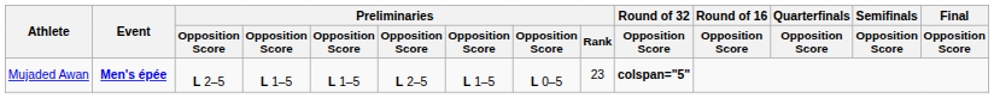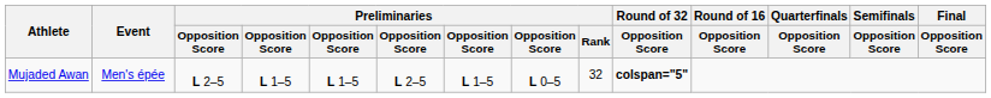Mujaded Awan | Event: bold -> normal
Mujaded Awan | Preliminaries / Rank: 23 -> 32
